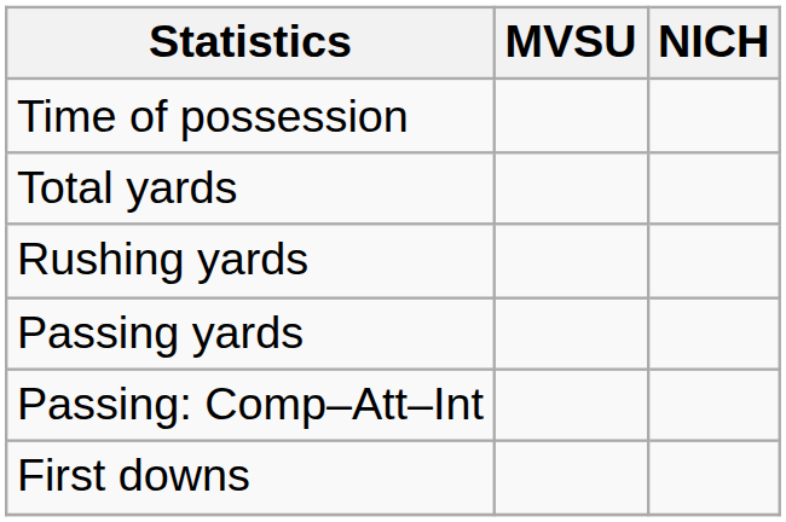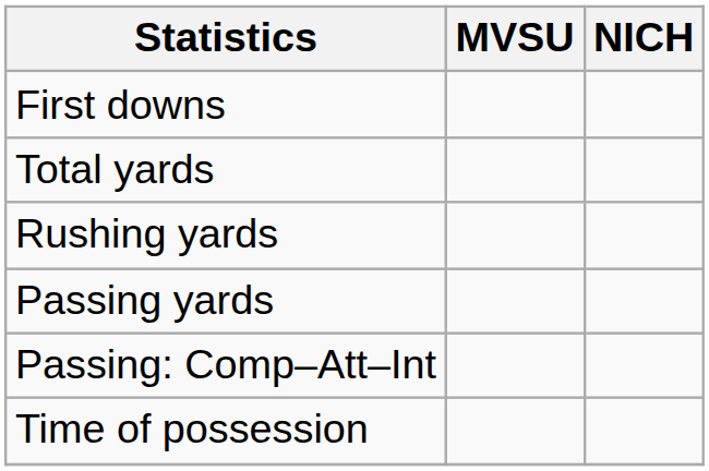rows swapped: First downs <-> Time of possession
